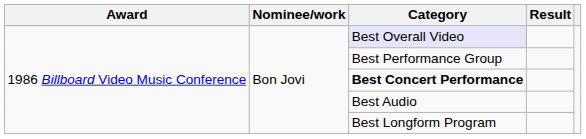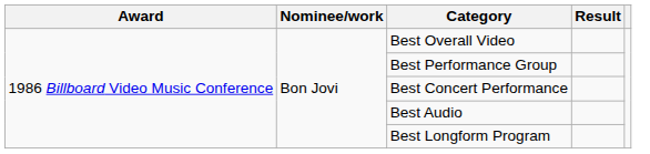Best Overall Video | Category: lavender background -> no background
Best Concert Performance | Category: bold -> normal
